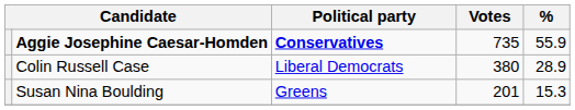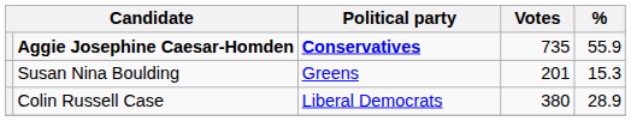rows swapped: Colin Russell Case <-> Susan Nina Boulding
